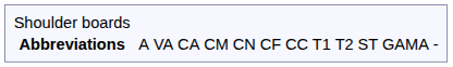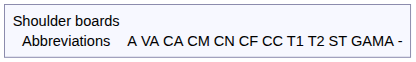Abbreviations | column 1: bold -> normal
